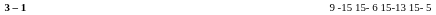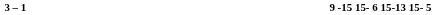row 1 | column 2: normal -> bold
